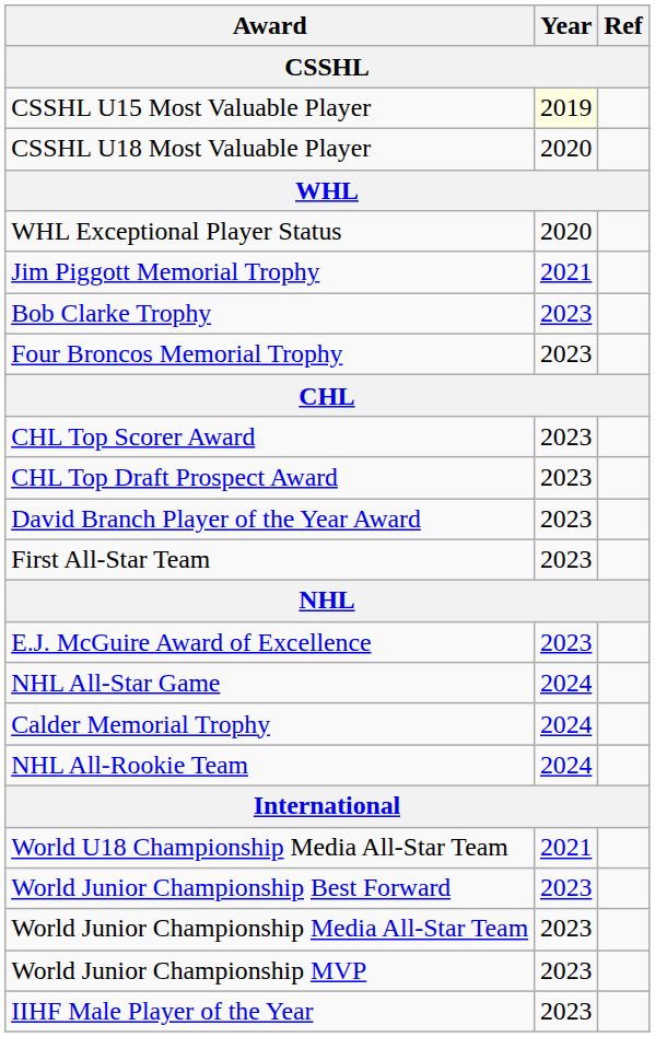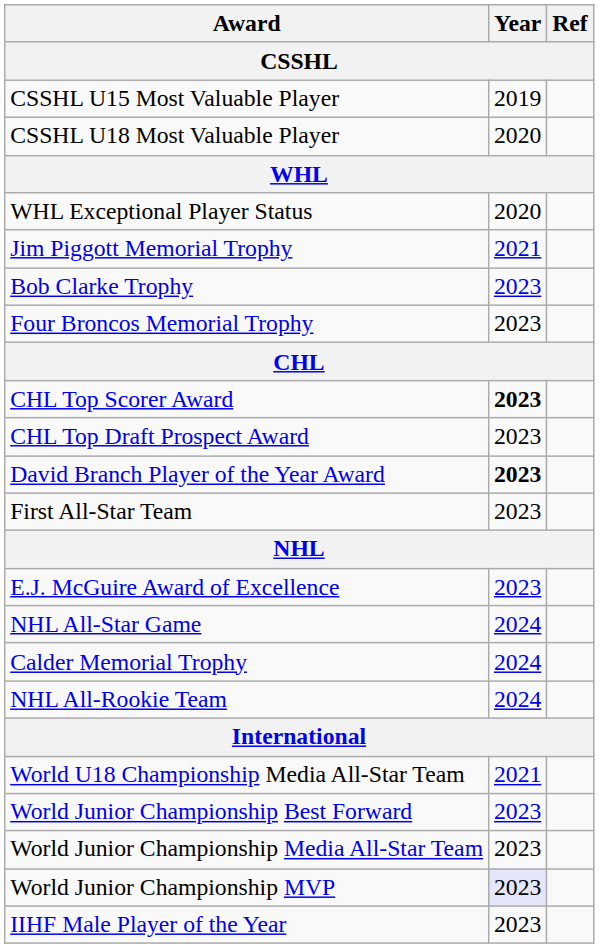CSSHL U15 Most Valuable Player | Year: lightyellow background -> no background
CHL Top Scorer Award | Year: normal -> bold
David Branch Player of the Year Award | Year: normal -> bold
World Junior Championship MVP | Year: no background -> lavender background
